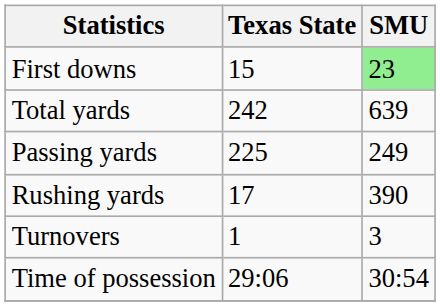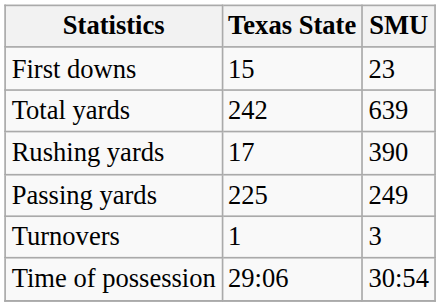First downs | SMU: lightgreen background -> no background
rows swapped: Rushing yards <-> Passing yards
